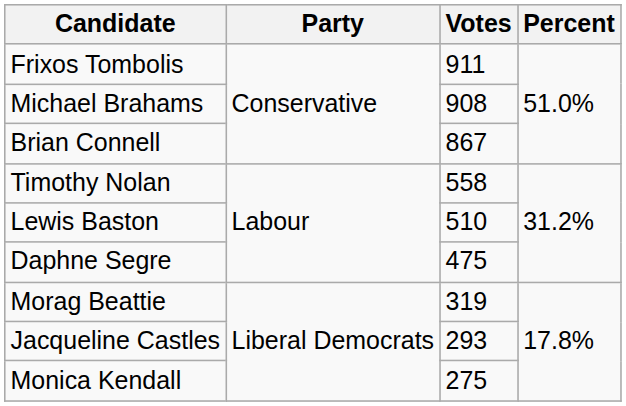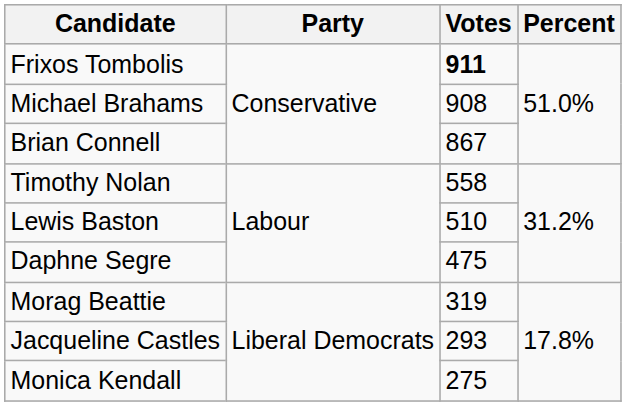Frixos Tombolis | Votes: normal -> bold
